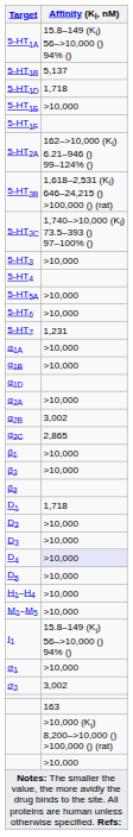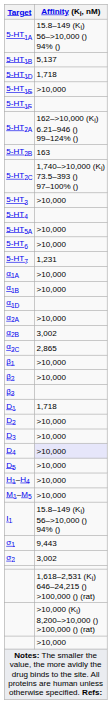row 8 | Affinity (Ki, nM): 1,618–2,531 (Ki) 646–24,215 () >100,000 () (rat) -> 163
row 32 | Affinity (Ki, nM): >10,000 -> 9,443
row 35 | Affinity (Ki, nM): 163 -> 1,618–2,531 (Ki) 646–24,215 () >100,000 () (rat)
